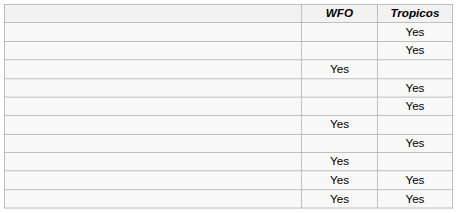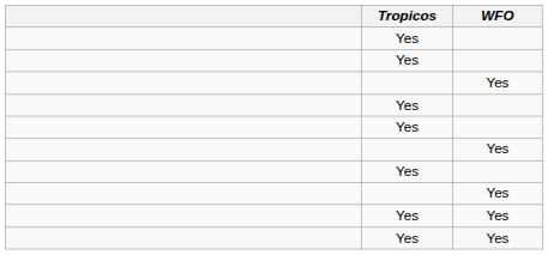columns swapped: Tropicos <-> WFO
